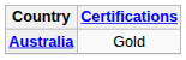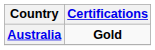Australia | Certifications: normal -> bold
